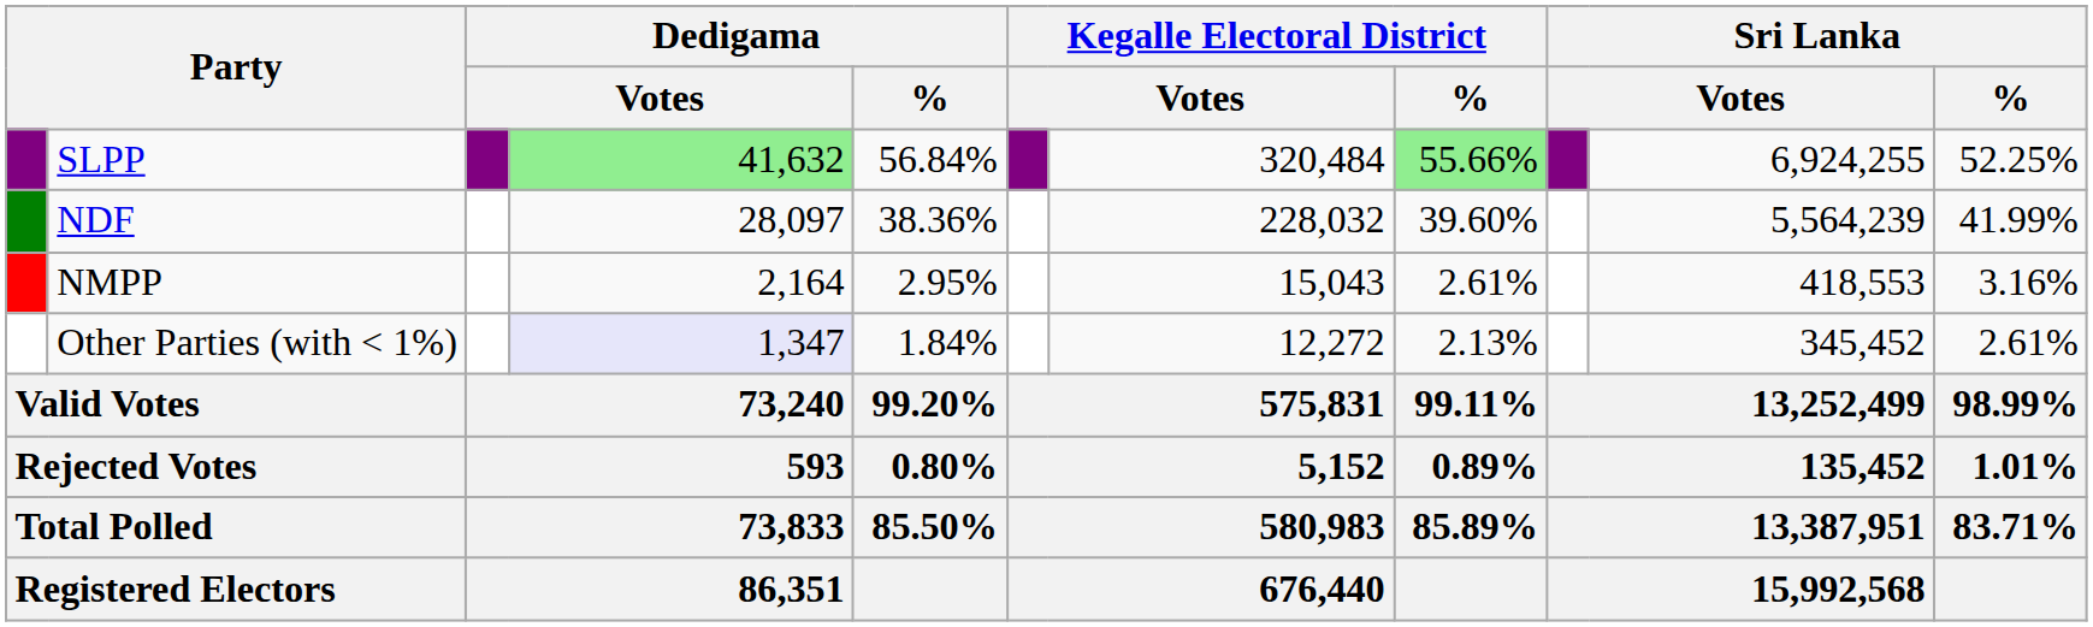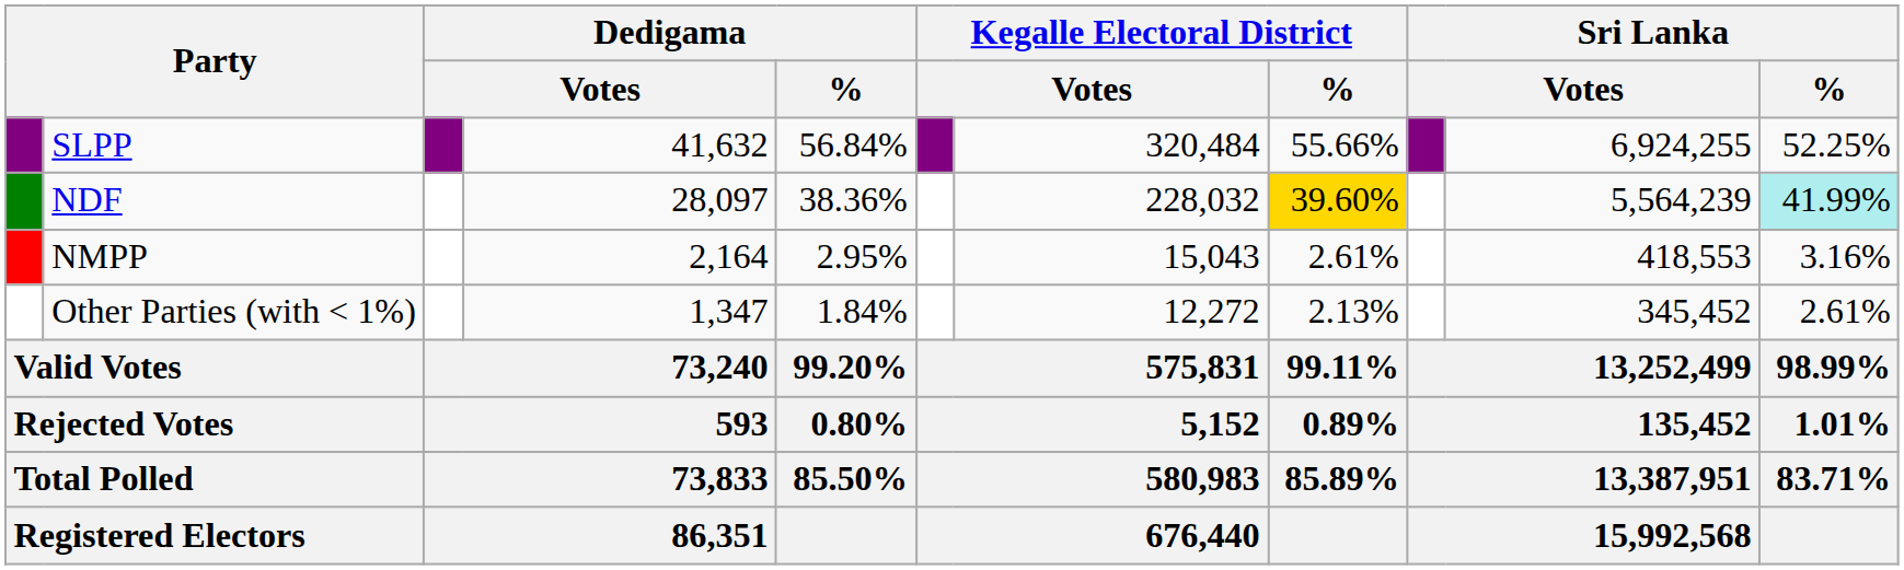SLPP | column 4: lightgreen background -> no background
SLPP | Kegalle Electoral District / %: lightgreen background -> no background
NDF | Kegalle Electoral District / %: no background -> gold background
NDF | Sri Lanka / %: no background -> paleturquoise background
Other Parties (with < 1%) | column 4: lavender background -> no background
